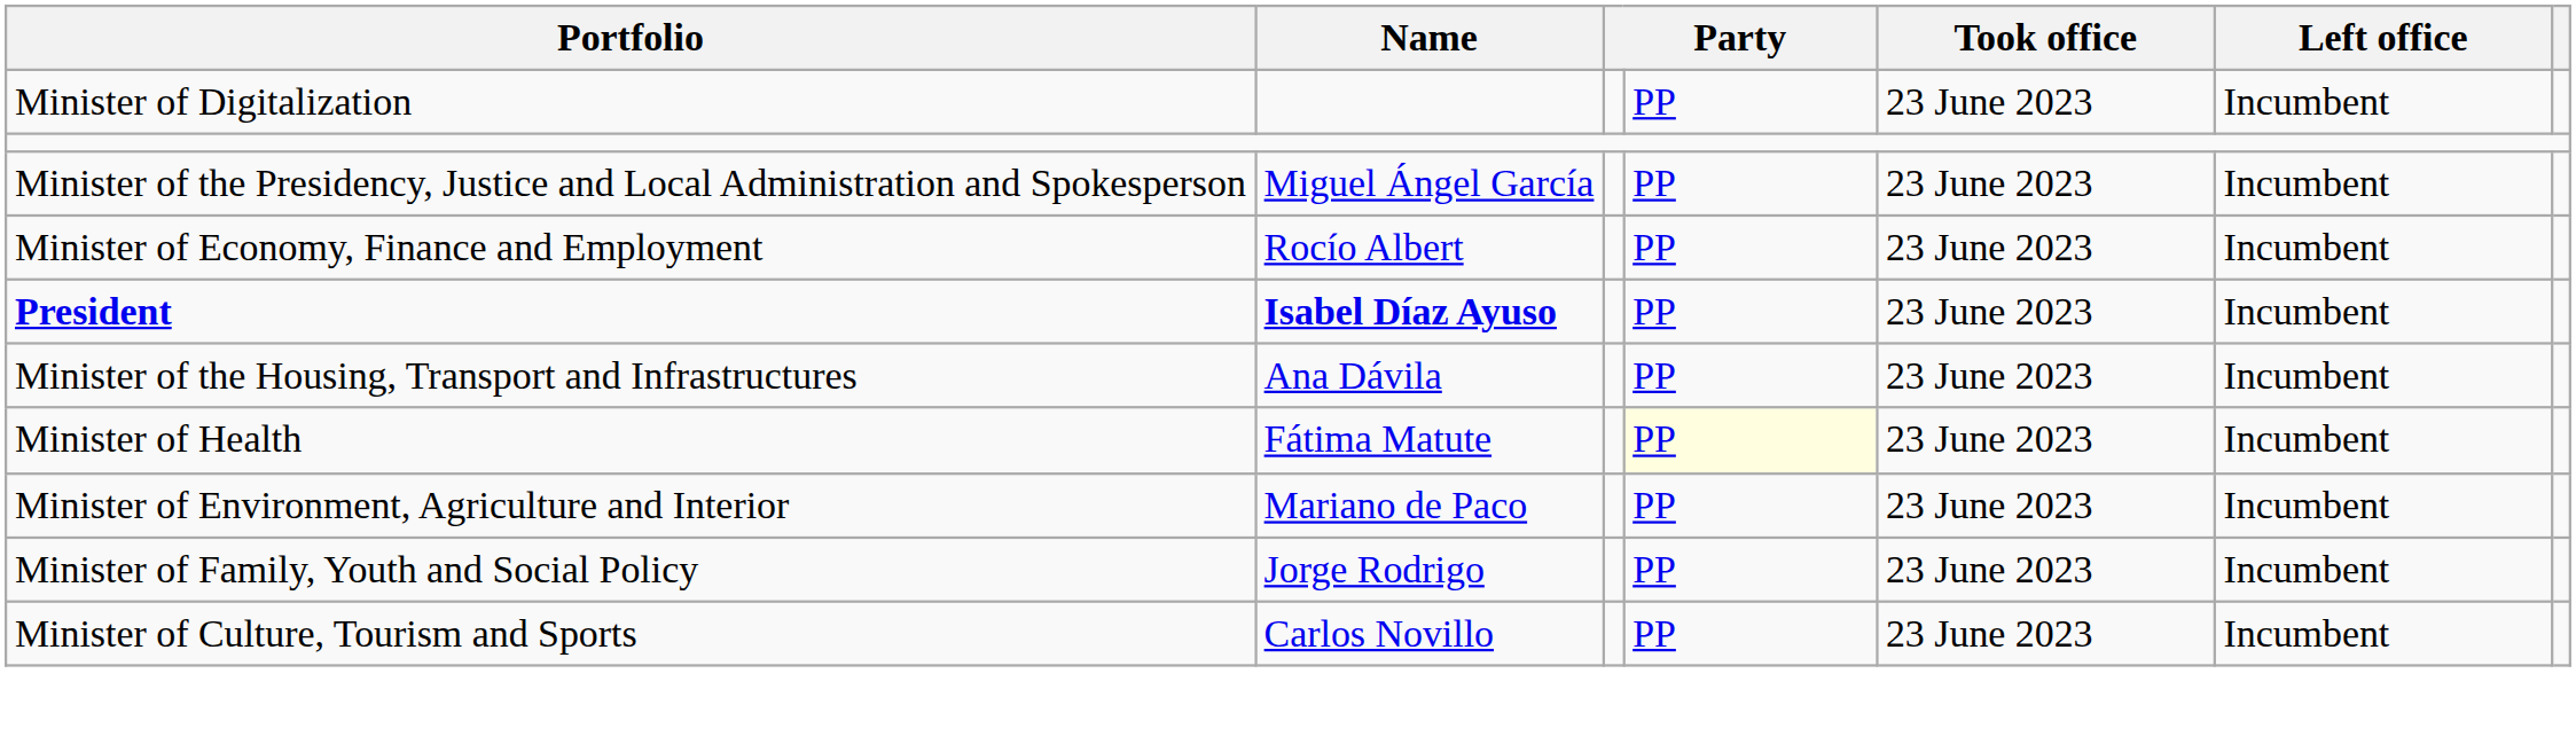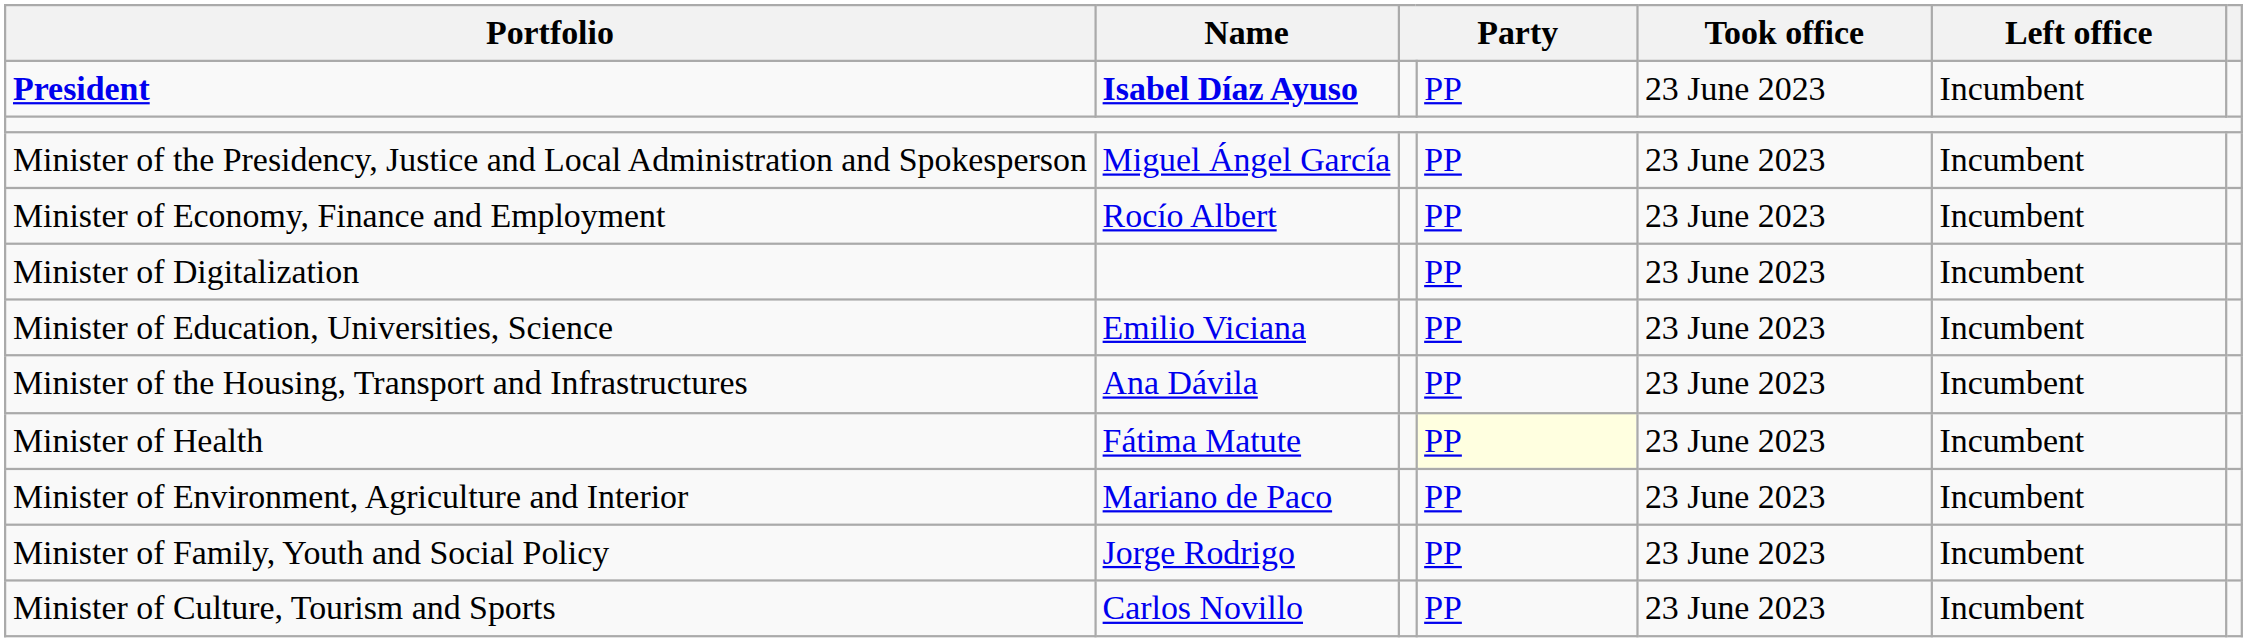rows swapped: President <-> Minister of Digitalization
+ row: Minister of Education, Universities, Science | Emilio Viciana | PP | 23 June 2023 | Incumbent
